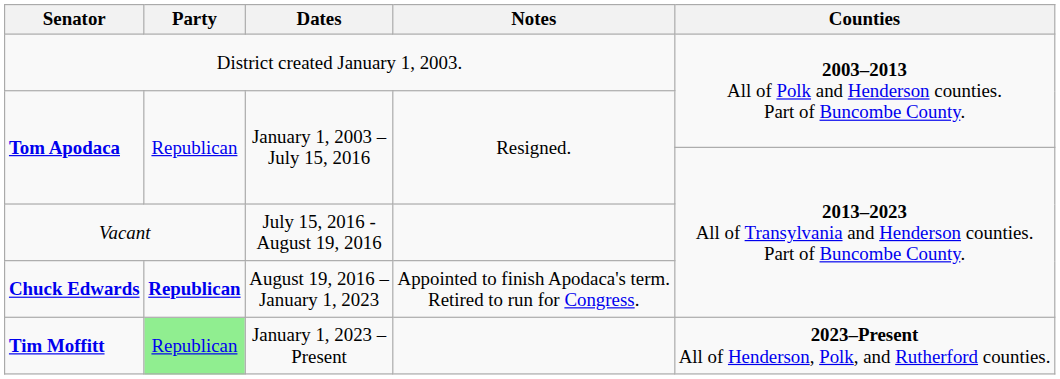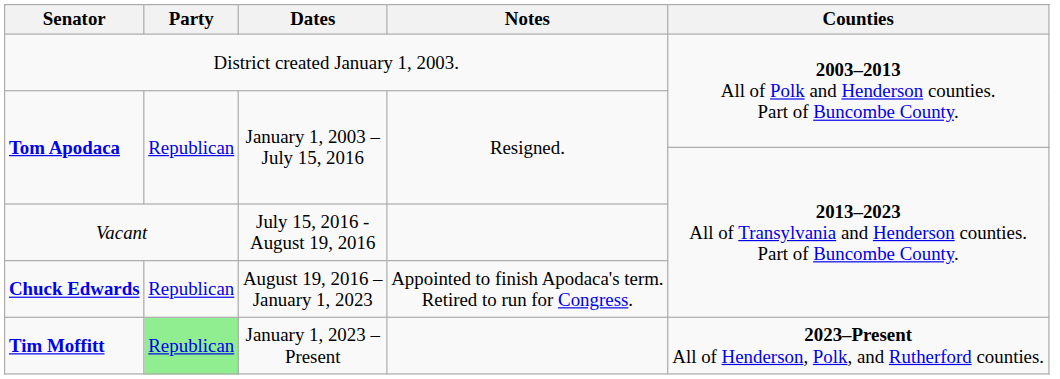Chuck Edwards | Party: bold -> normal
